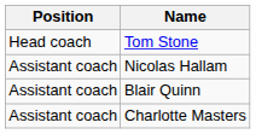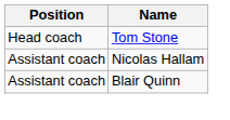- row: Assistant coach | Charlotte Masters
